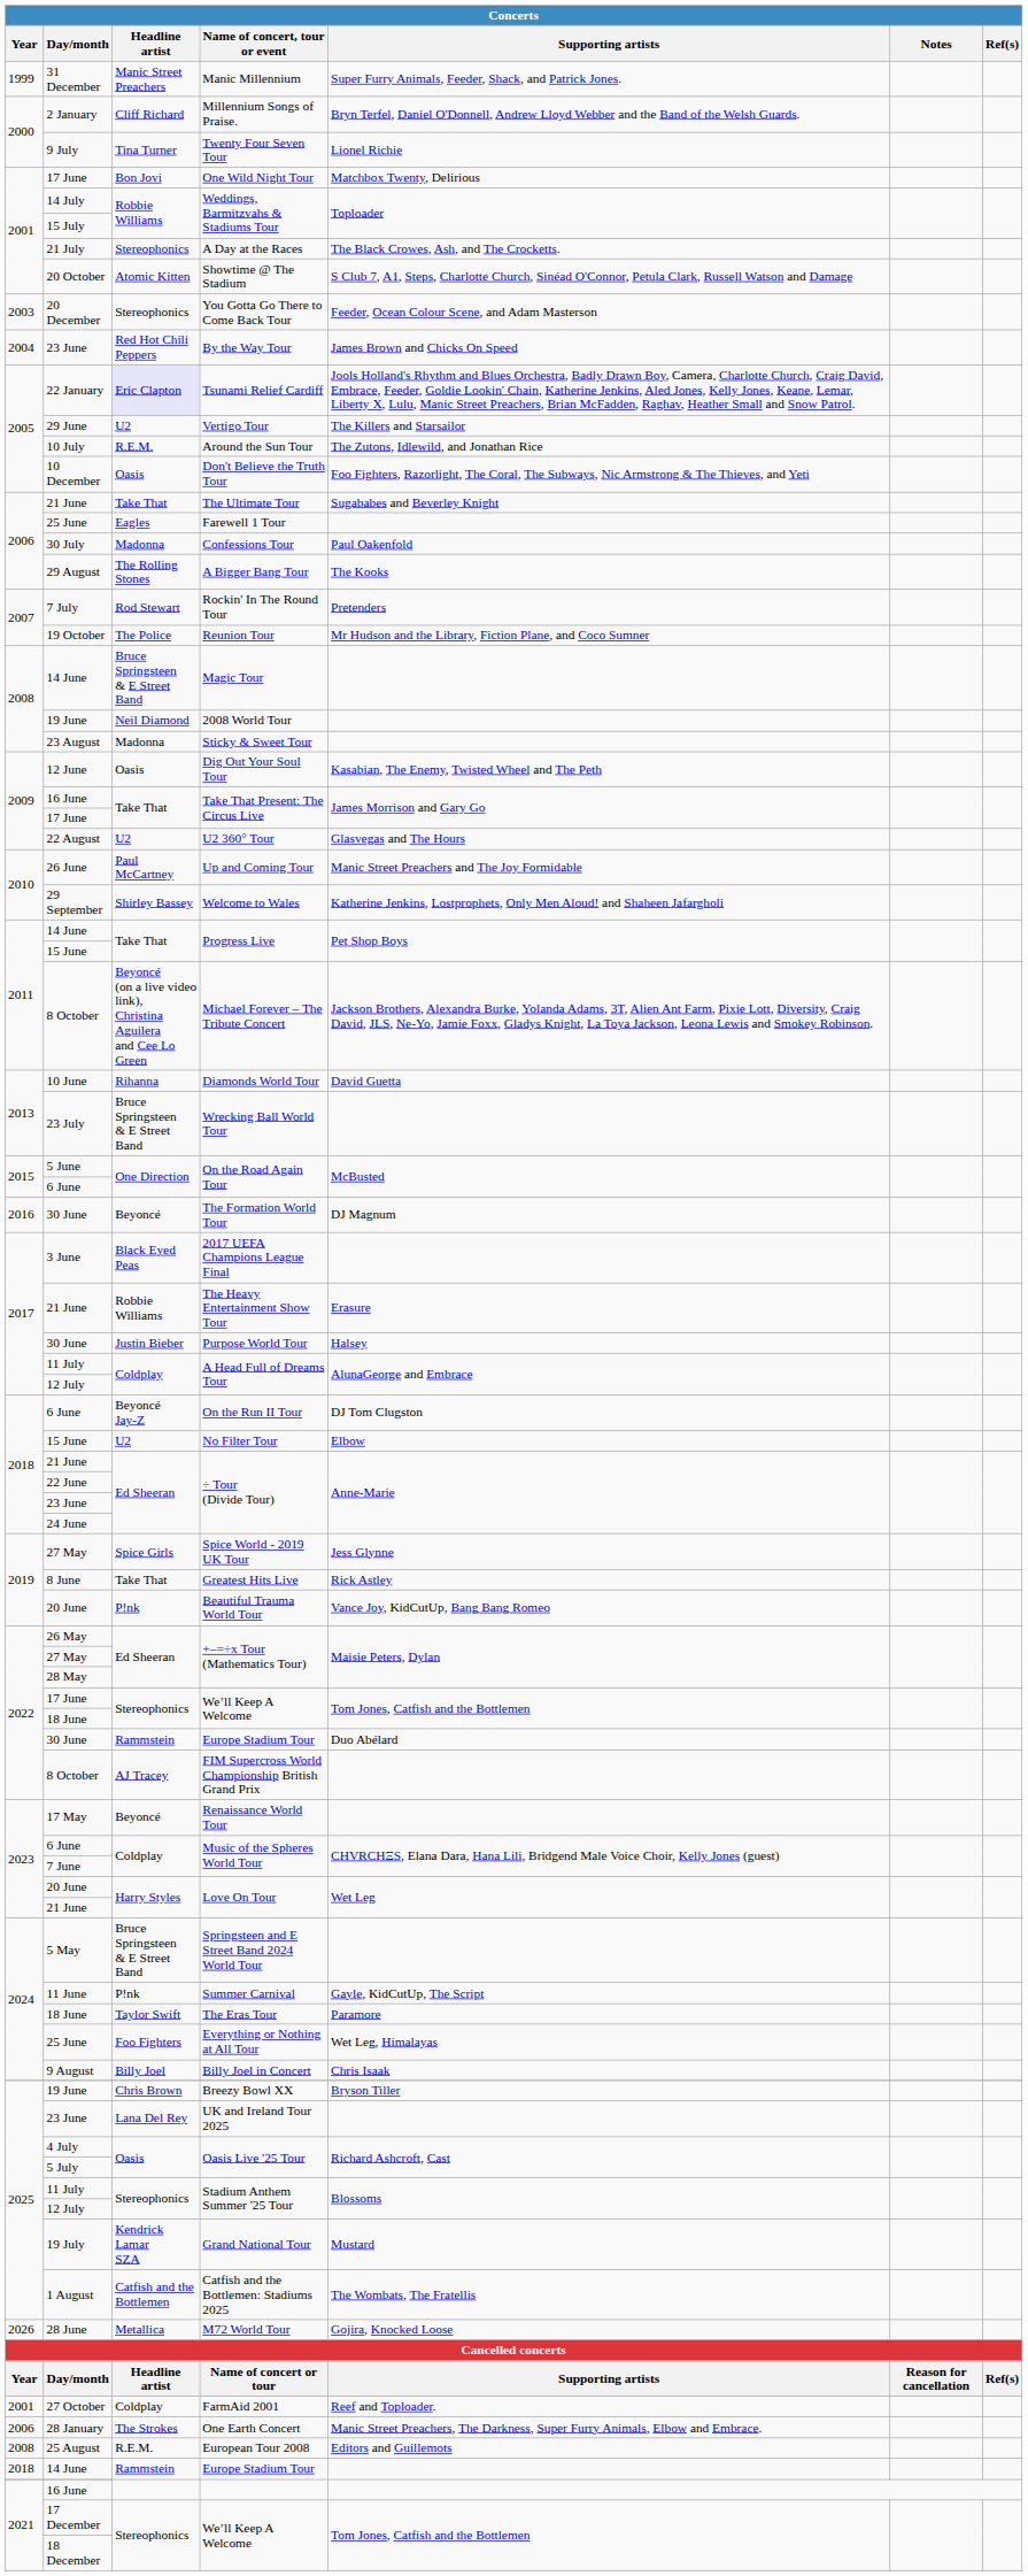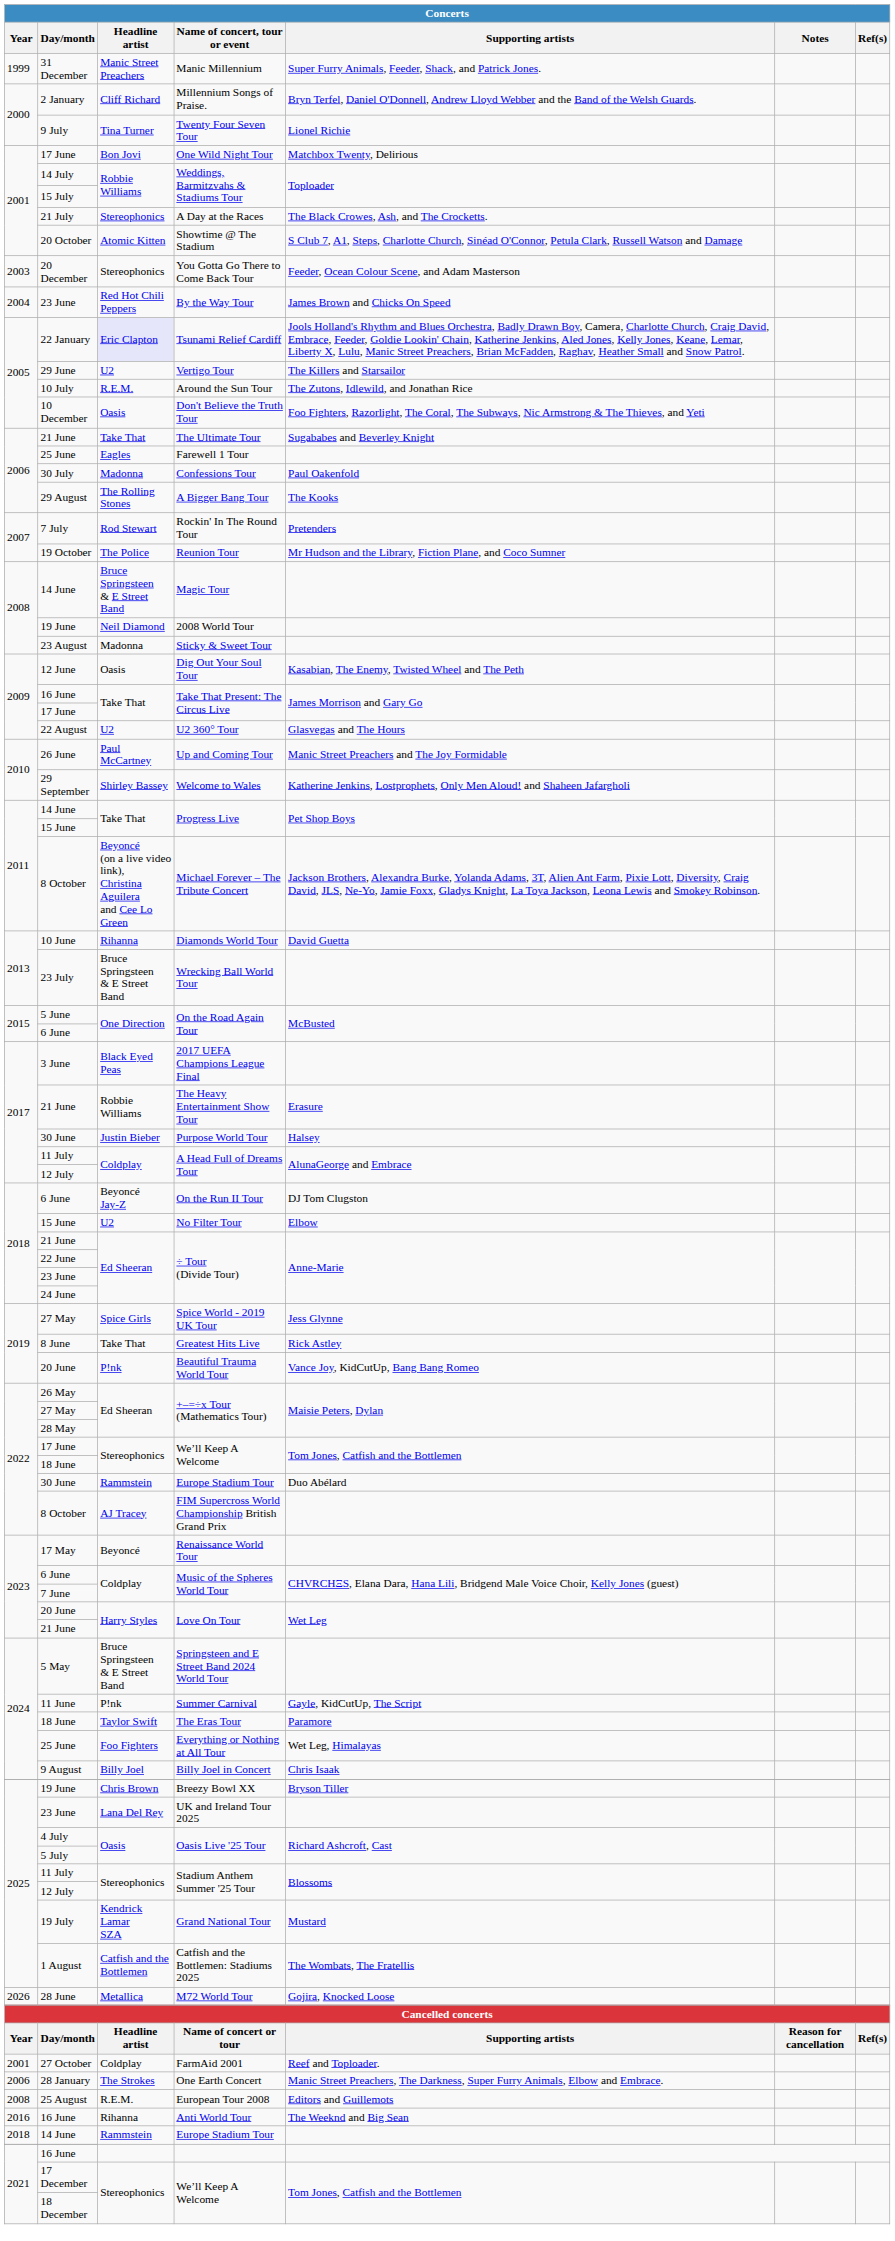- row: 2016 | 30 June | Beyoncé | The Formation World Tour | DJ Magnum
+ row: 2016 | 16 June | Rihanna | Anti World Tour | The Weeknd and Big Sean
